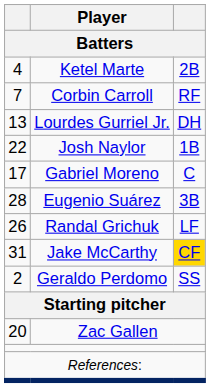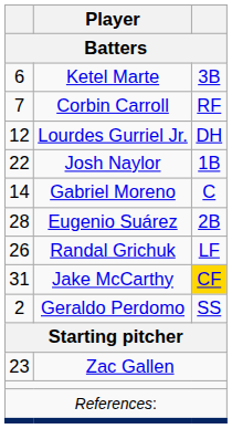Ketel Marte | column 1: 4 -> 6
Ketel Marte | column 3: 2B -> 3B
Lourdes Gurriel Jr. | column 1: 13 -> 12
Gabriel Moreno | column 1: 17 -> 14
Eugenio Suárez | column 3: 3B -> 2B
Zac Gallen | column 1: 20 -> 23
